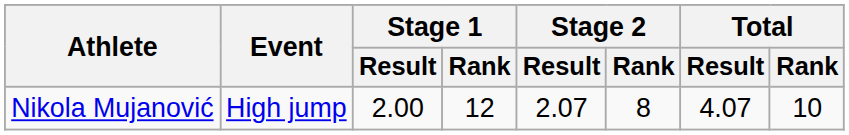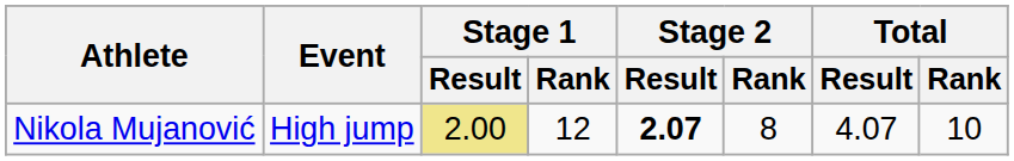Nikola Mujanović | Stage 1 / Result: no background -> khaki background
Nikola Mujanović | Stage 2 / Result: normal -> bold
